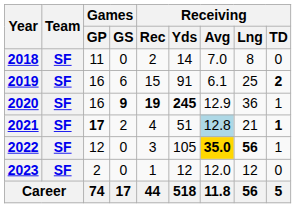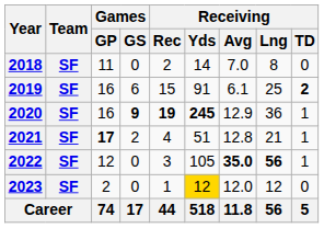2021 | Receiving / Avg: lightblue background -> no background
2021 | Receiving / TD: bold -> normal
2022 | Receiving / Avg: gold background -> no background
2023 | Receiving / Yds: no background -> gold background
